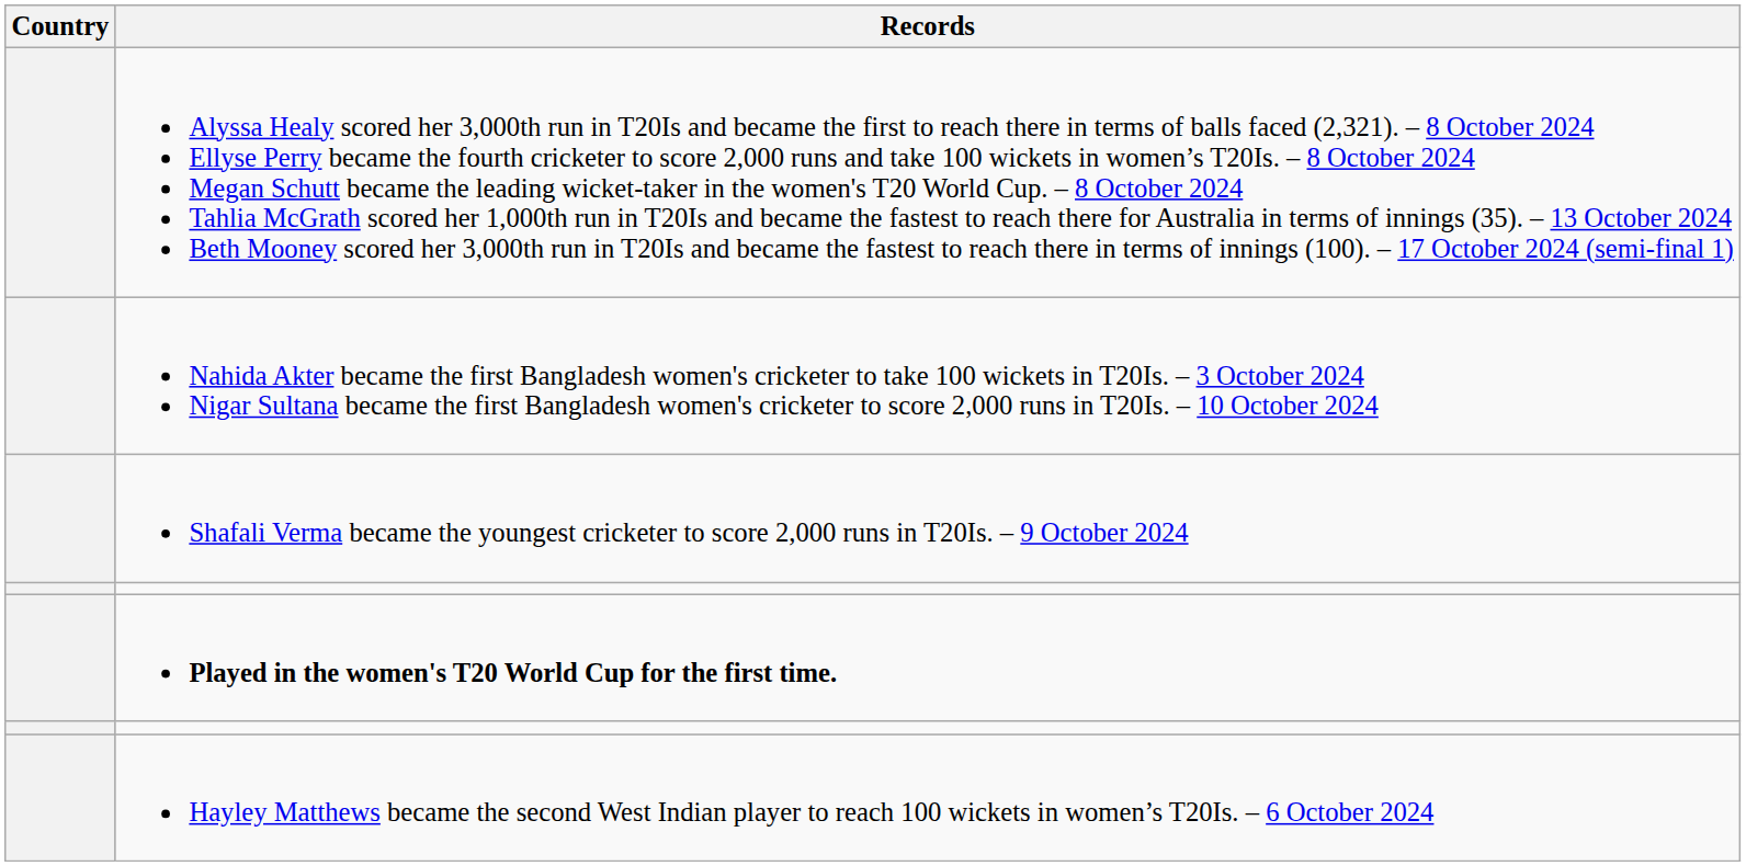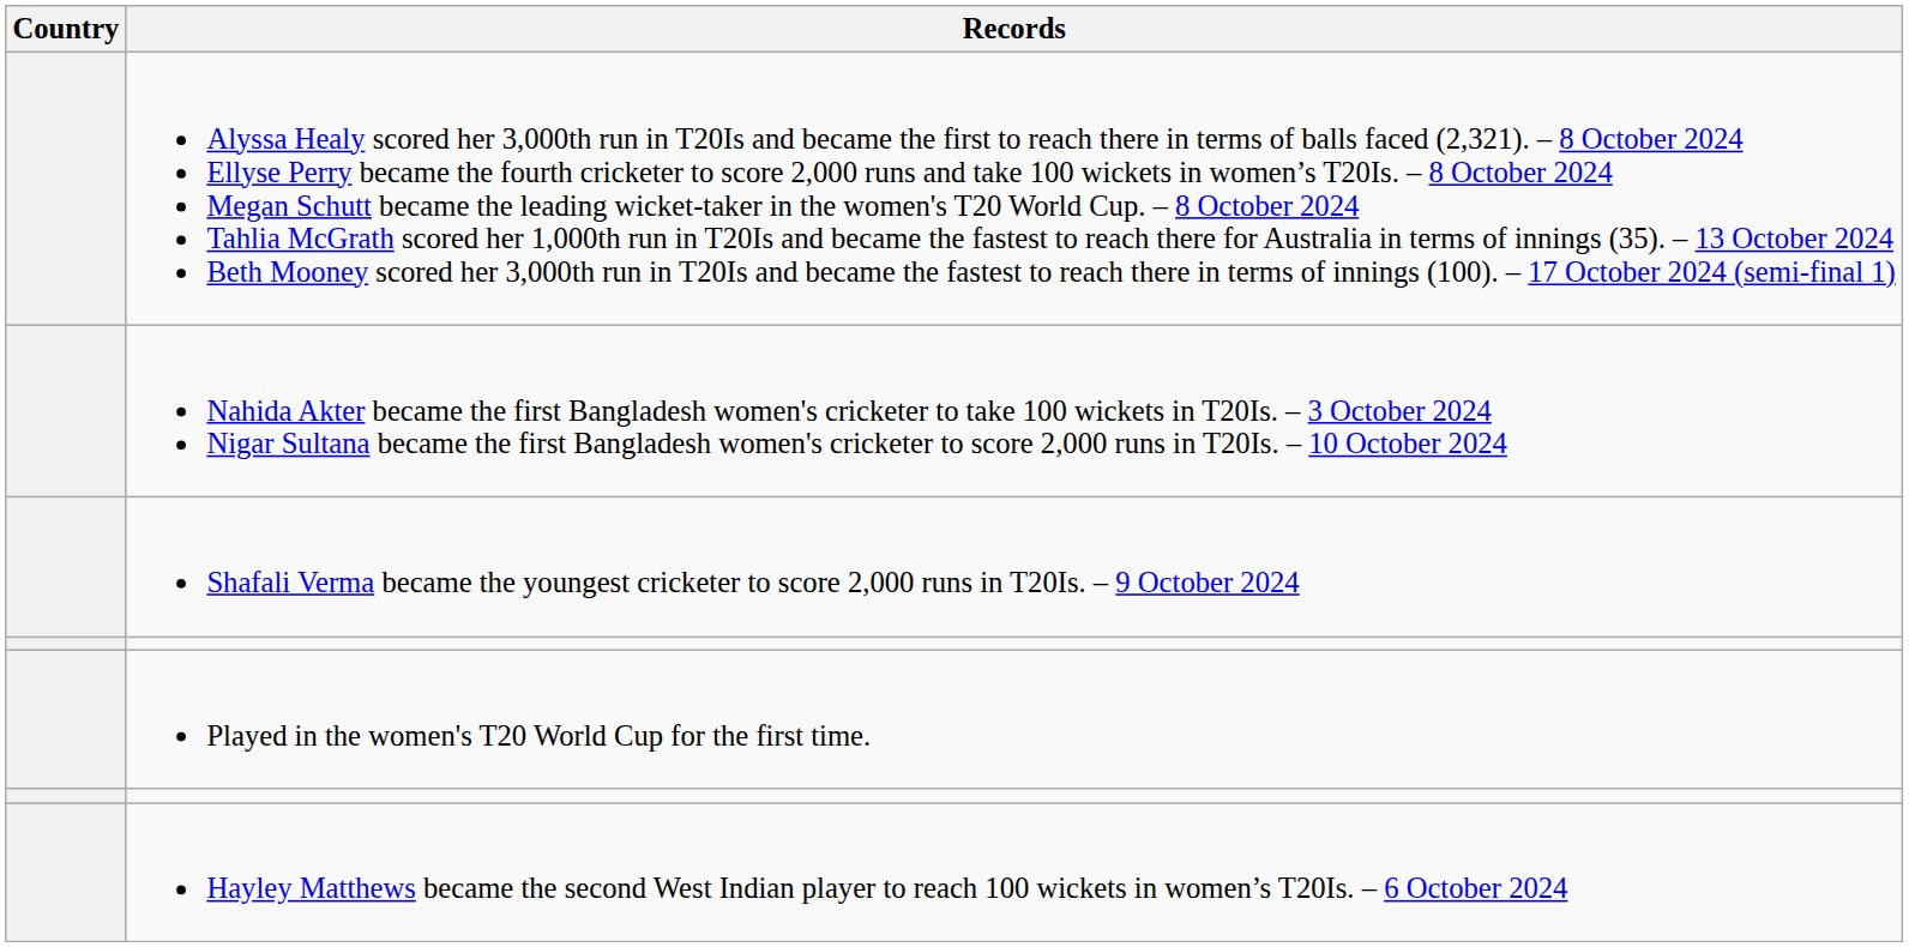row 6 | Records: bold -> normal
